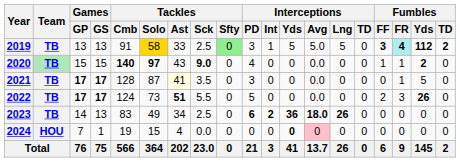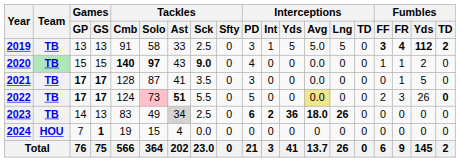2019 | Tackles / Solo: gold background -> no background
2019 | Tackles / Sfty: lightgreen background -> no background
2019 | Fumbles / FR: paleturquoise background -> no background
2020 | Fumbles / Yds: bold -> normal
2021 | Tackles / Ast: lightyellow background -> no background
2022 | Tackles / Solo: no background -> pink background
2022 | Interceptions / Avg: no background -> khaki background
2022 | Fumbles / Yds: bold -> normal
2022 | Fumbles / TD: normal -> bold
2023 | Tackles / Ast: no background -> lightgrey background
2024 | Games / GS: normal -> bold
2024 | Interceptions / Yds: bold -> normal
2024 | Interceptions / Avg: pink background -> no background
